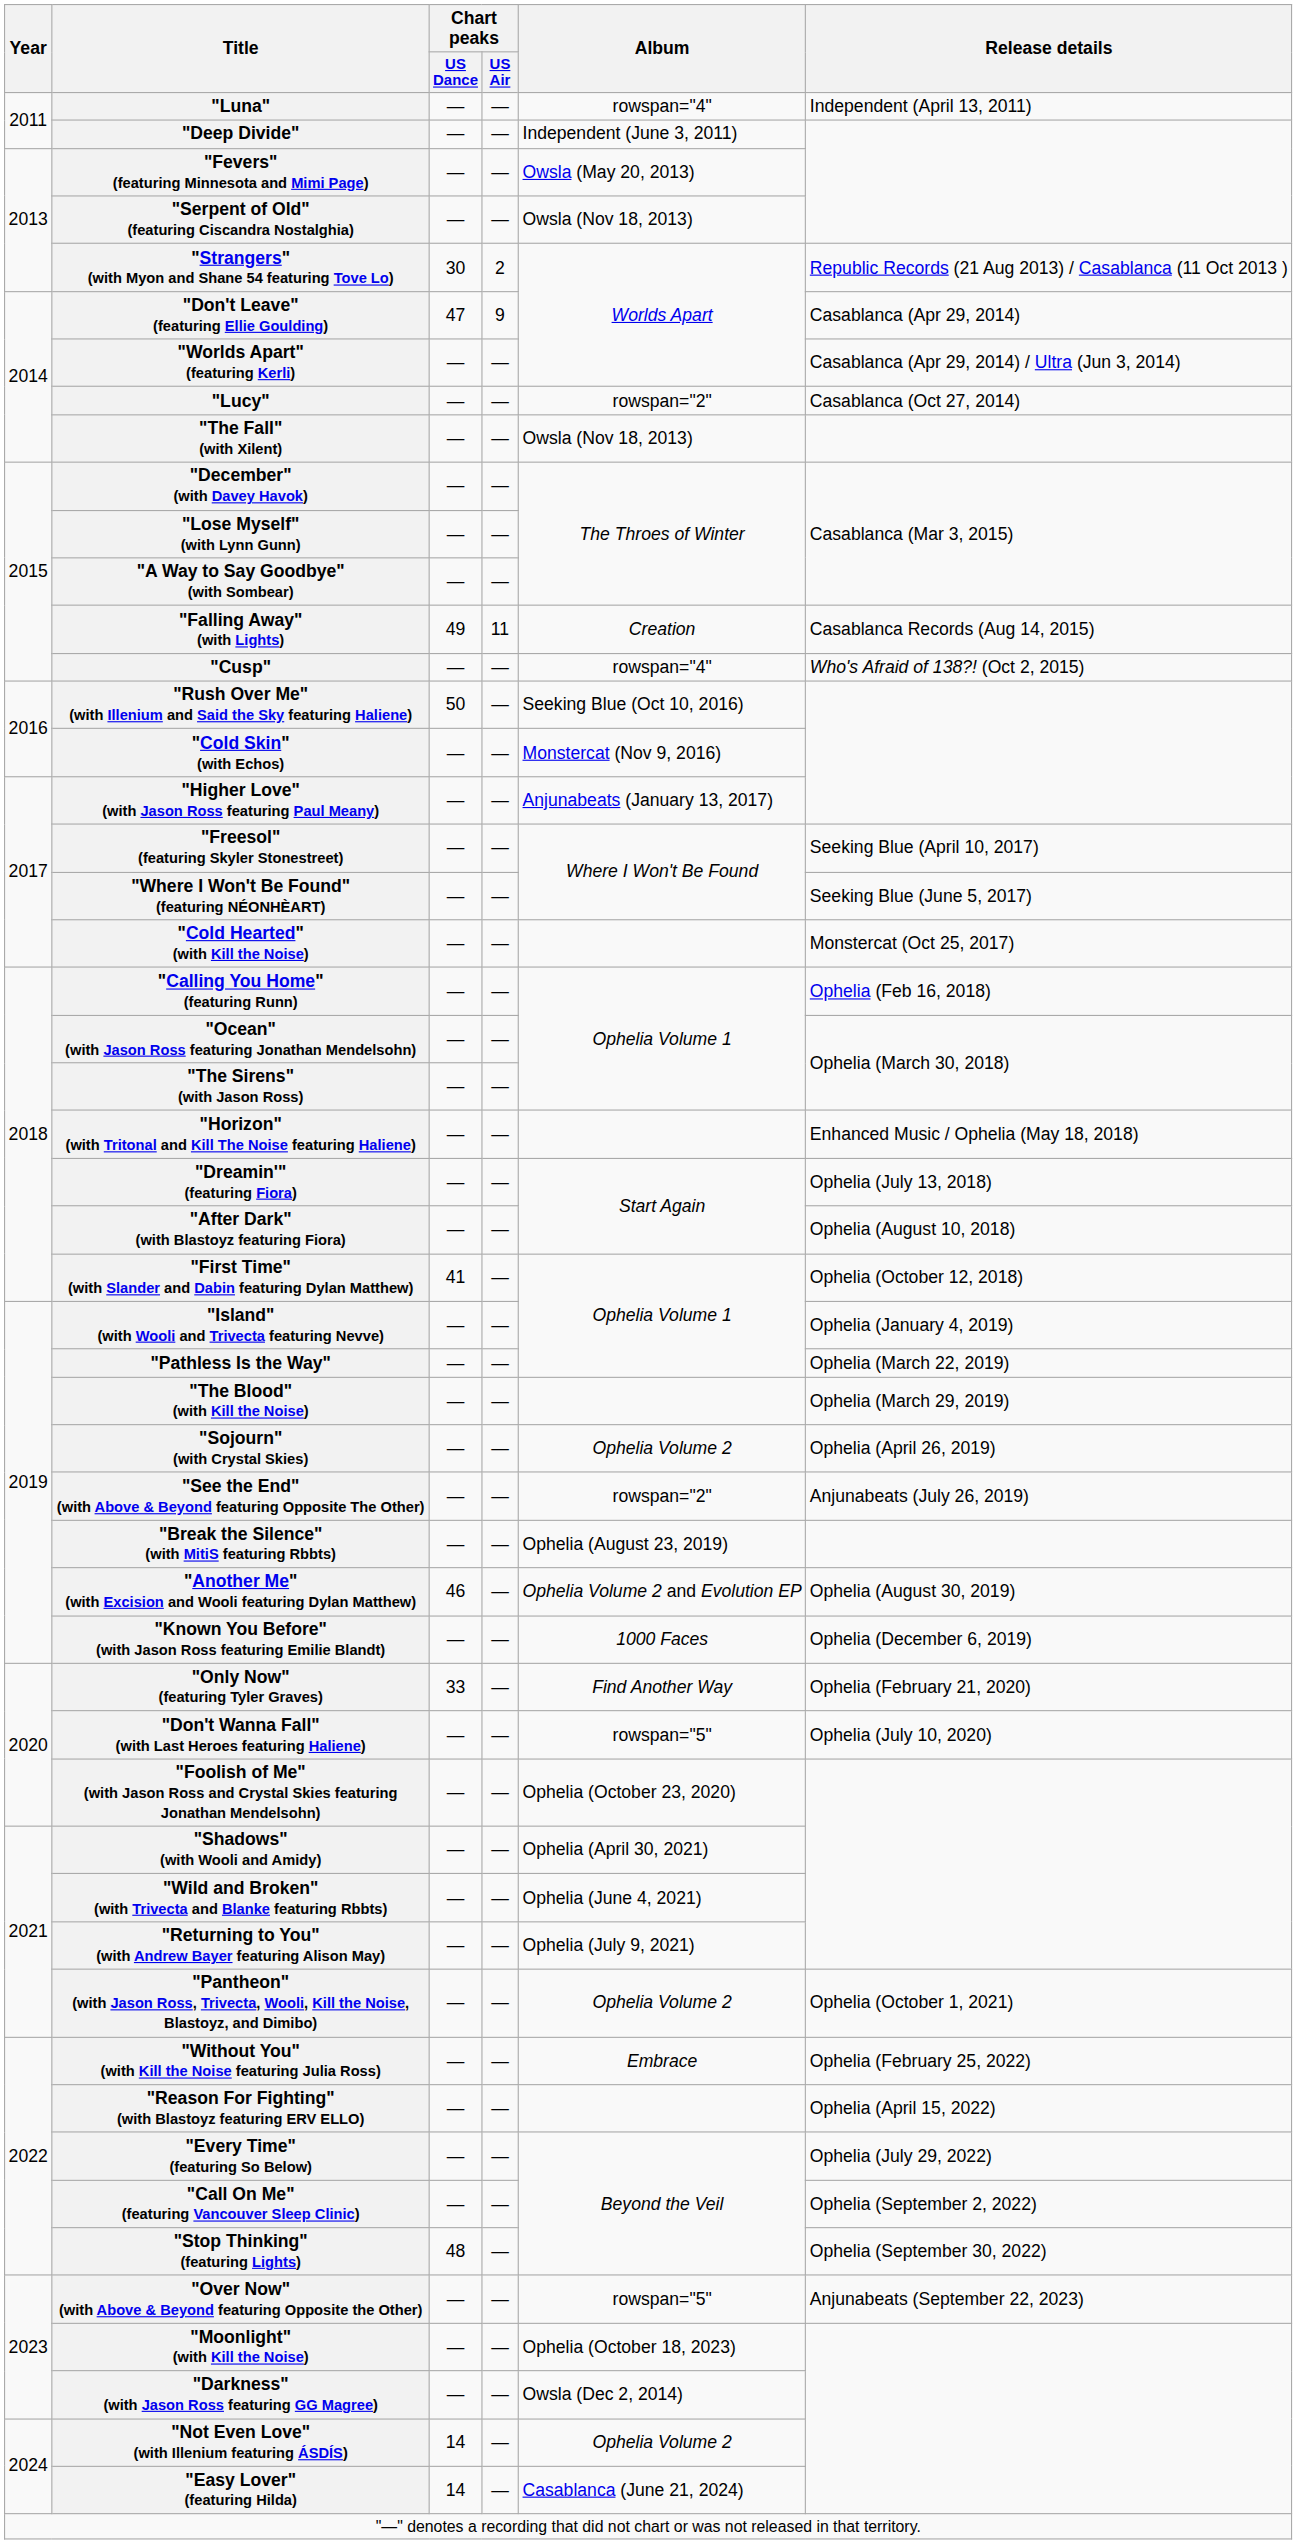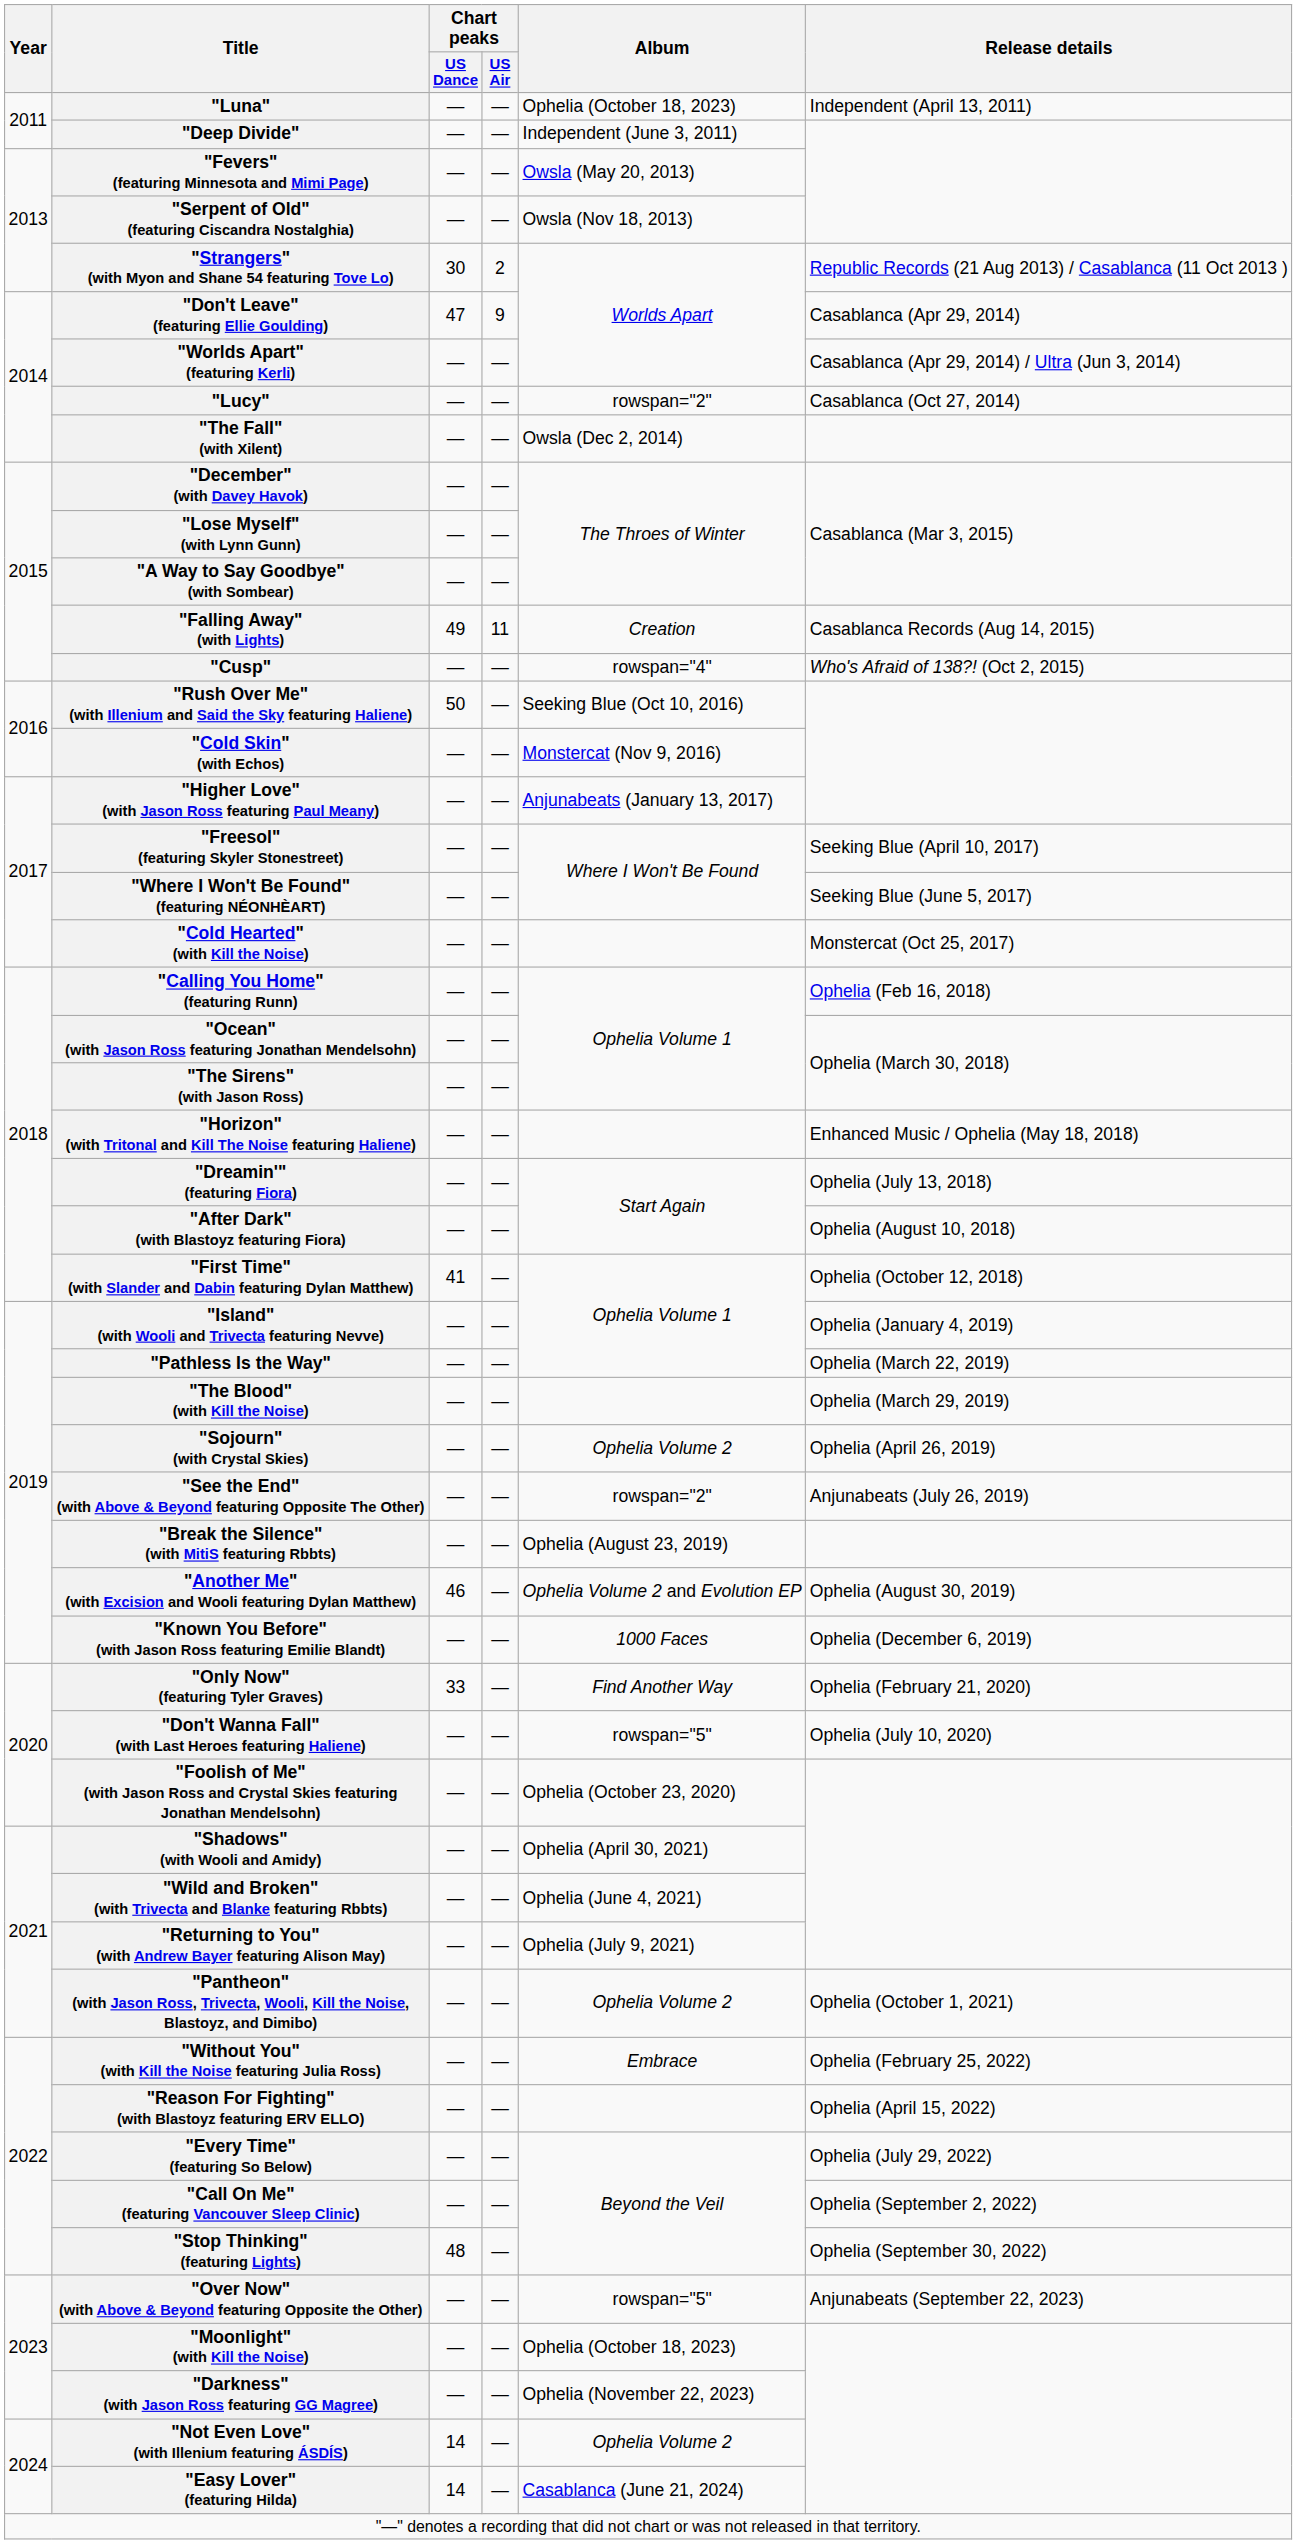"Luna" | Album: rowspan="4" -> Ophelia (October 18, 2023)
"The Fall" (with Xilent) | Album: Owsla (Nov 18, 2013) -> Owsla (Dec 2, 2014)
"Darkness" (with Jason Ross featuring GG Magree) | Album: Owsla (Dec 2, 2014) -> Ophelia (November 22, 2023)
